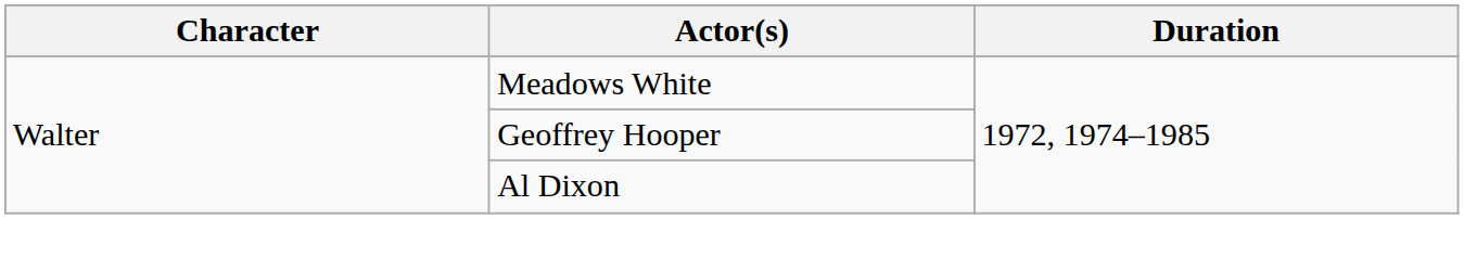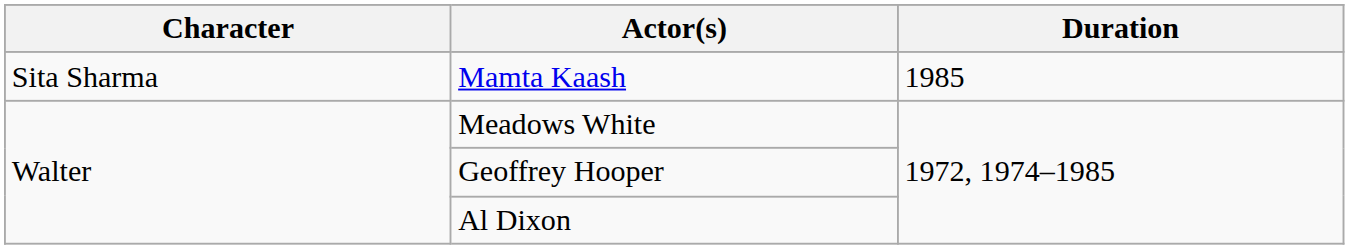+ row: Sita Sharma | Mamta Kaash | 1985
